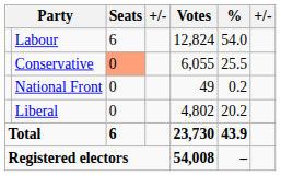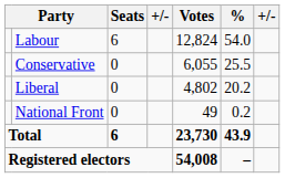Conservative | Seats: lightsalmon background -> no background
rows swapped: Liberal <-> National Front
